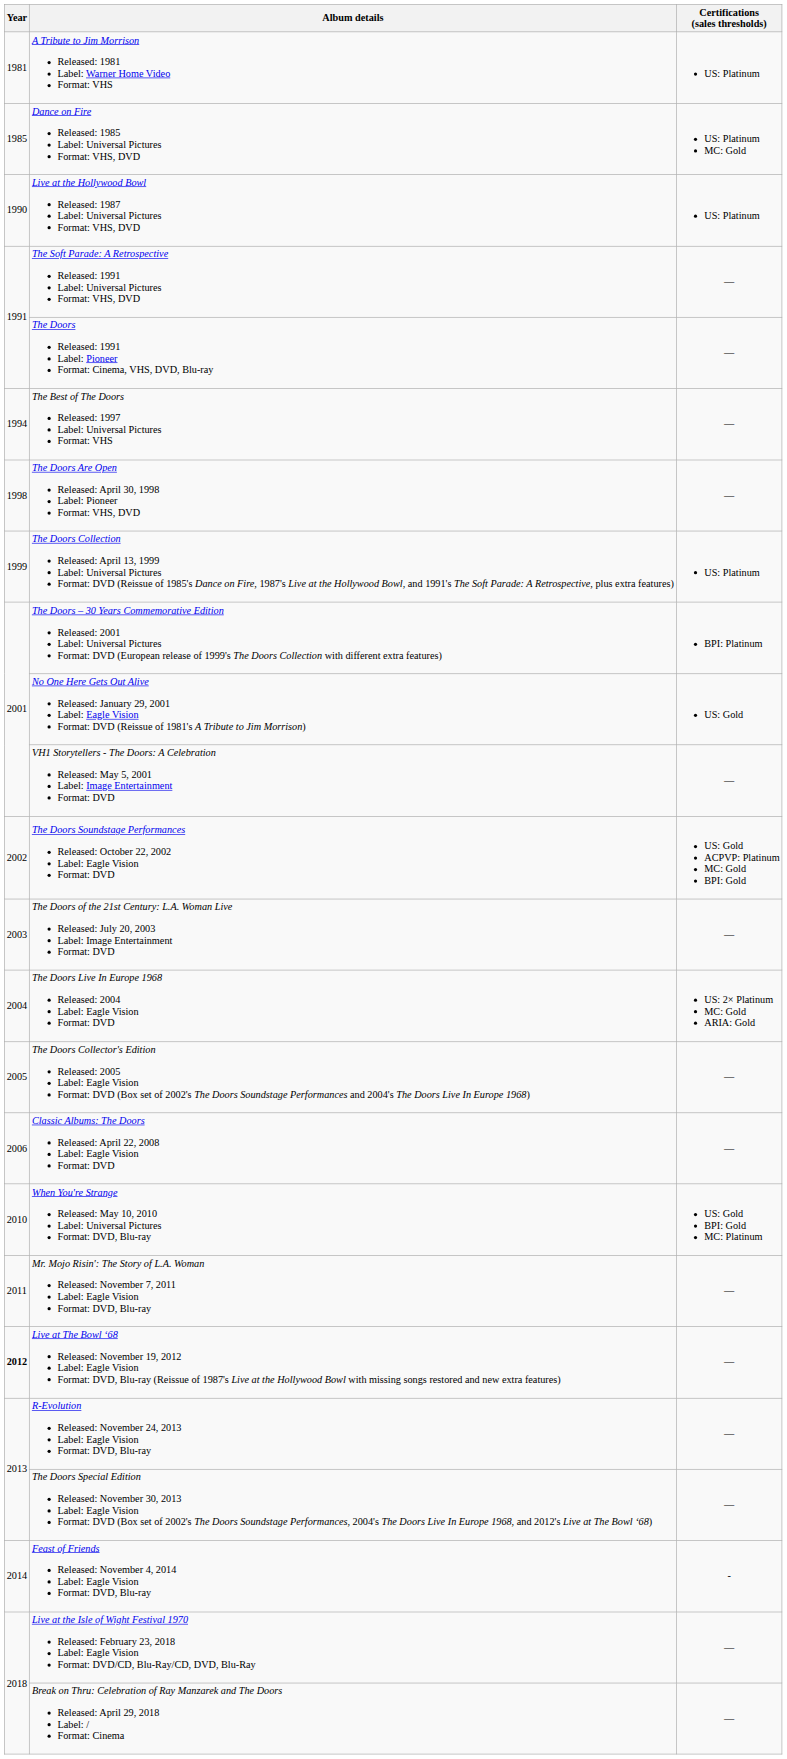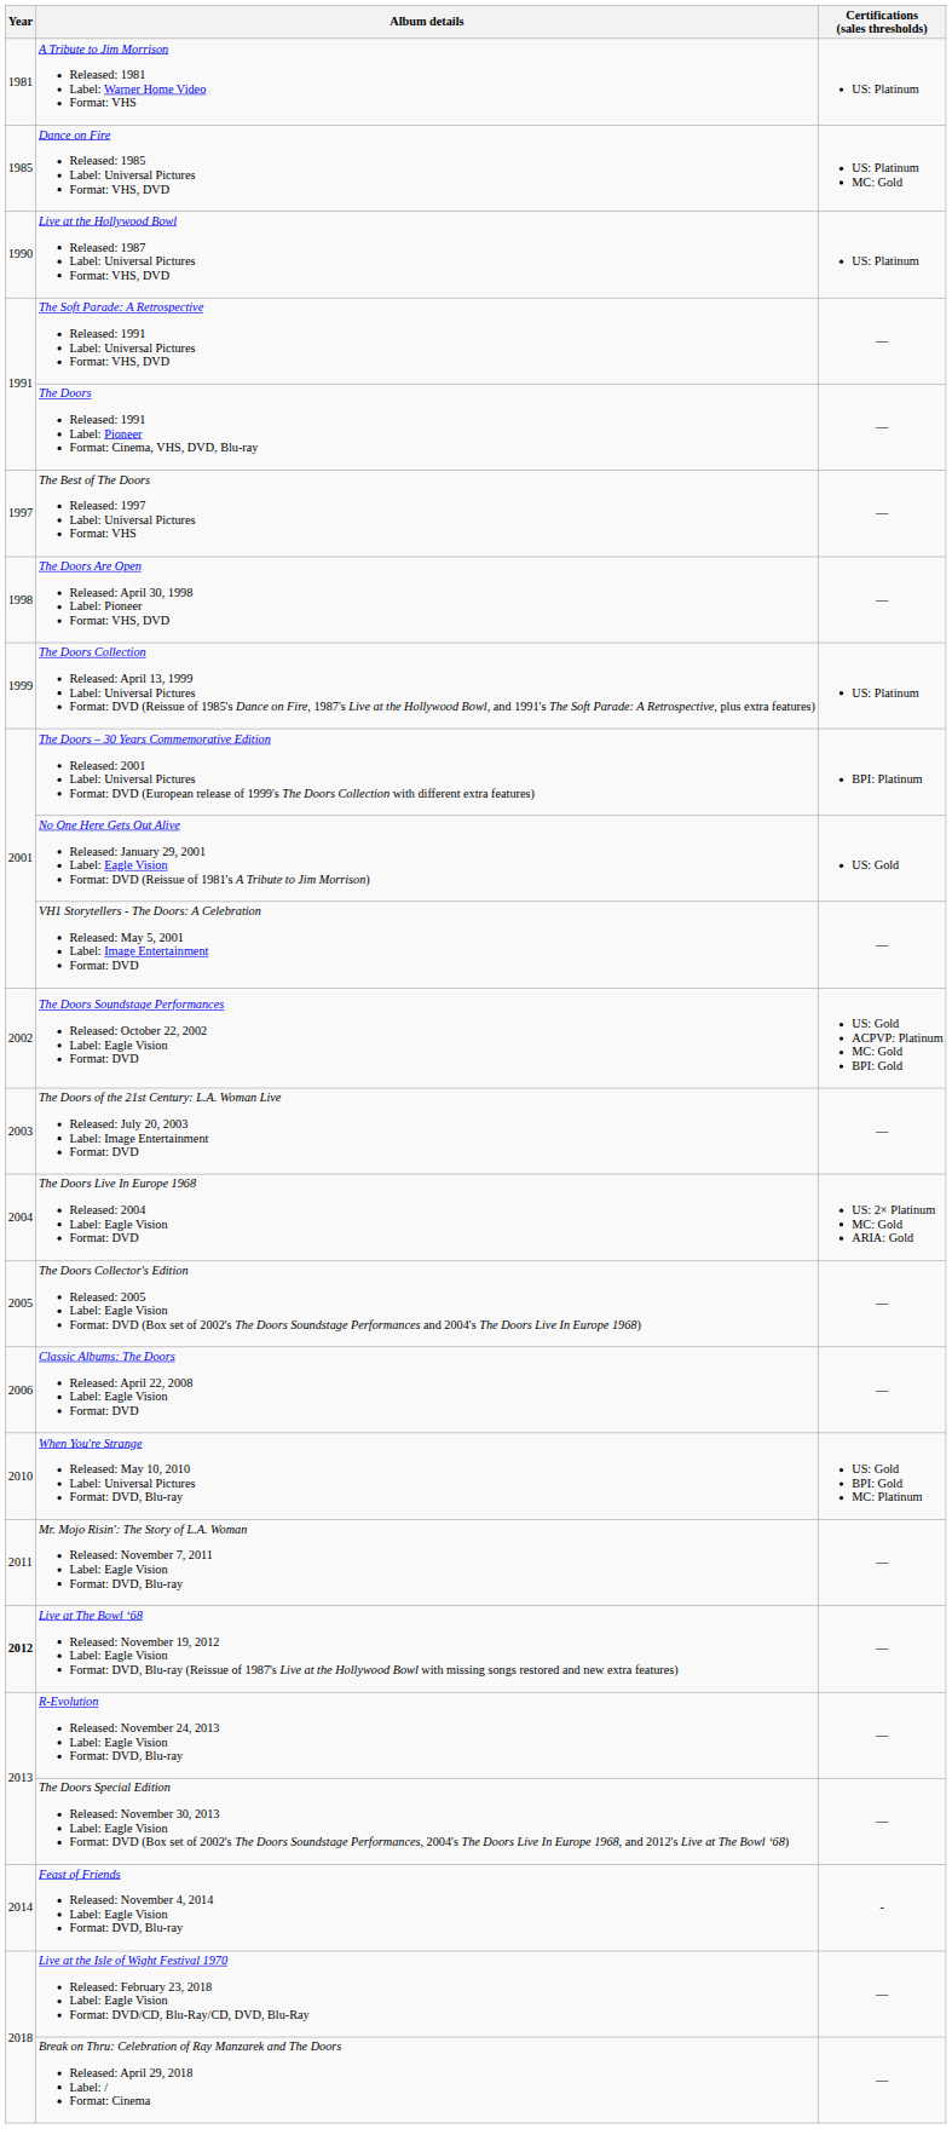row 7 | Year: 1994 -> 1997
